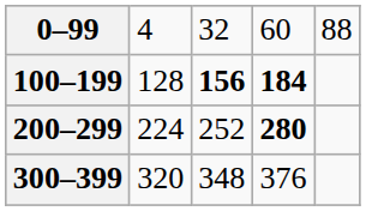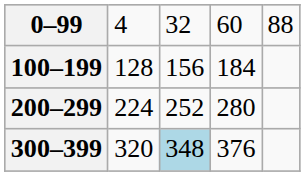100–199 | column 3: bold -> normal
100–199 | column 4: bold -> normal
200–299 | column 4: bold -> normal
300–399 | column 3: no background -> lightblue background
